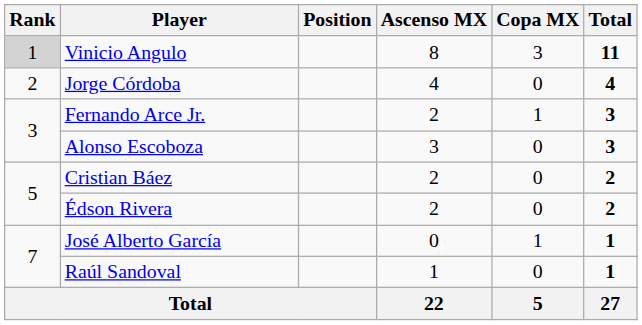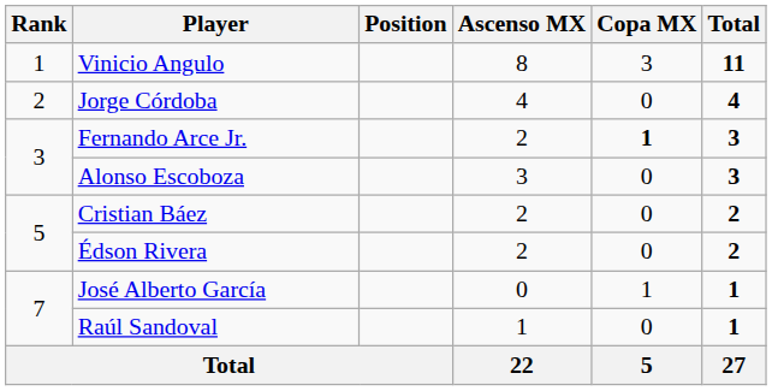Vinicio Angulo | Rank: lightgrey background -> no background
Fernando Arce Jr. | Copa MX: normal -> bold
